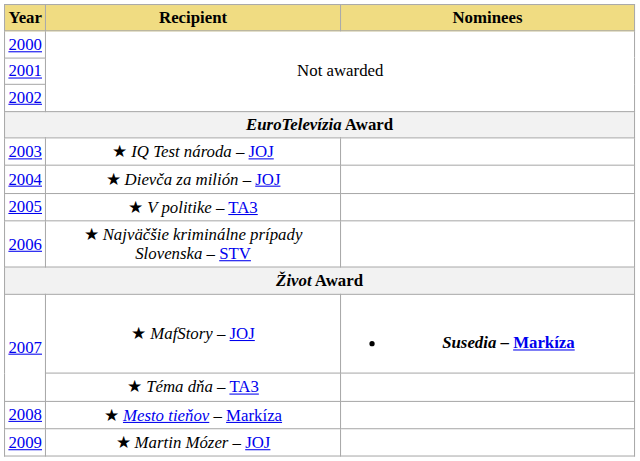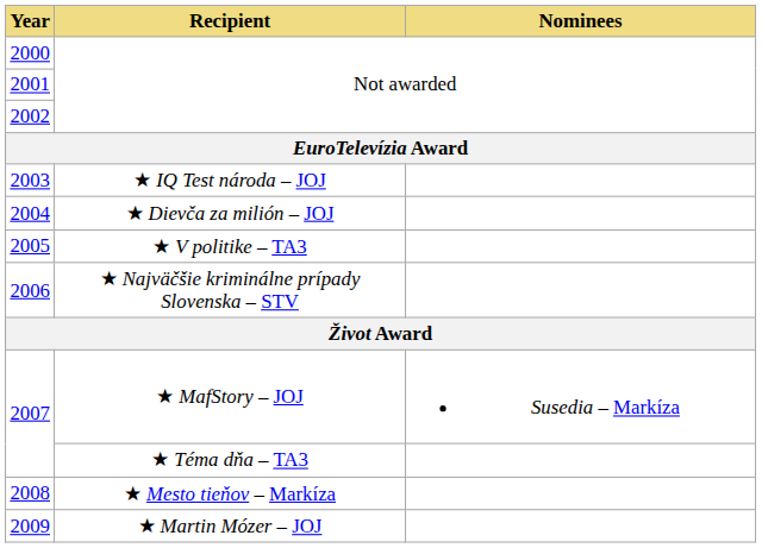2007 / ★ MafStory – JOJ | Nominees: bold -> normal
